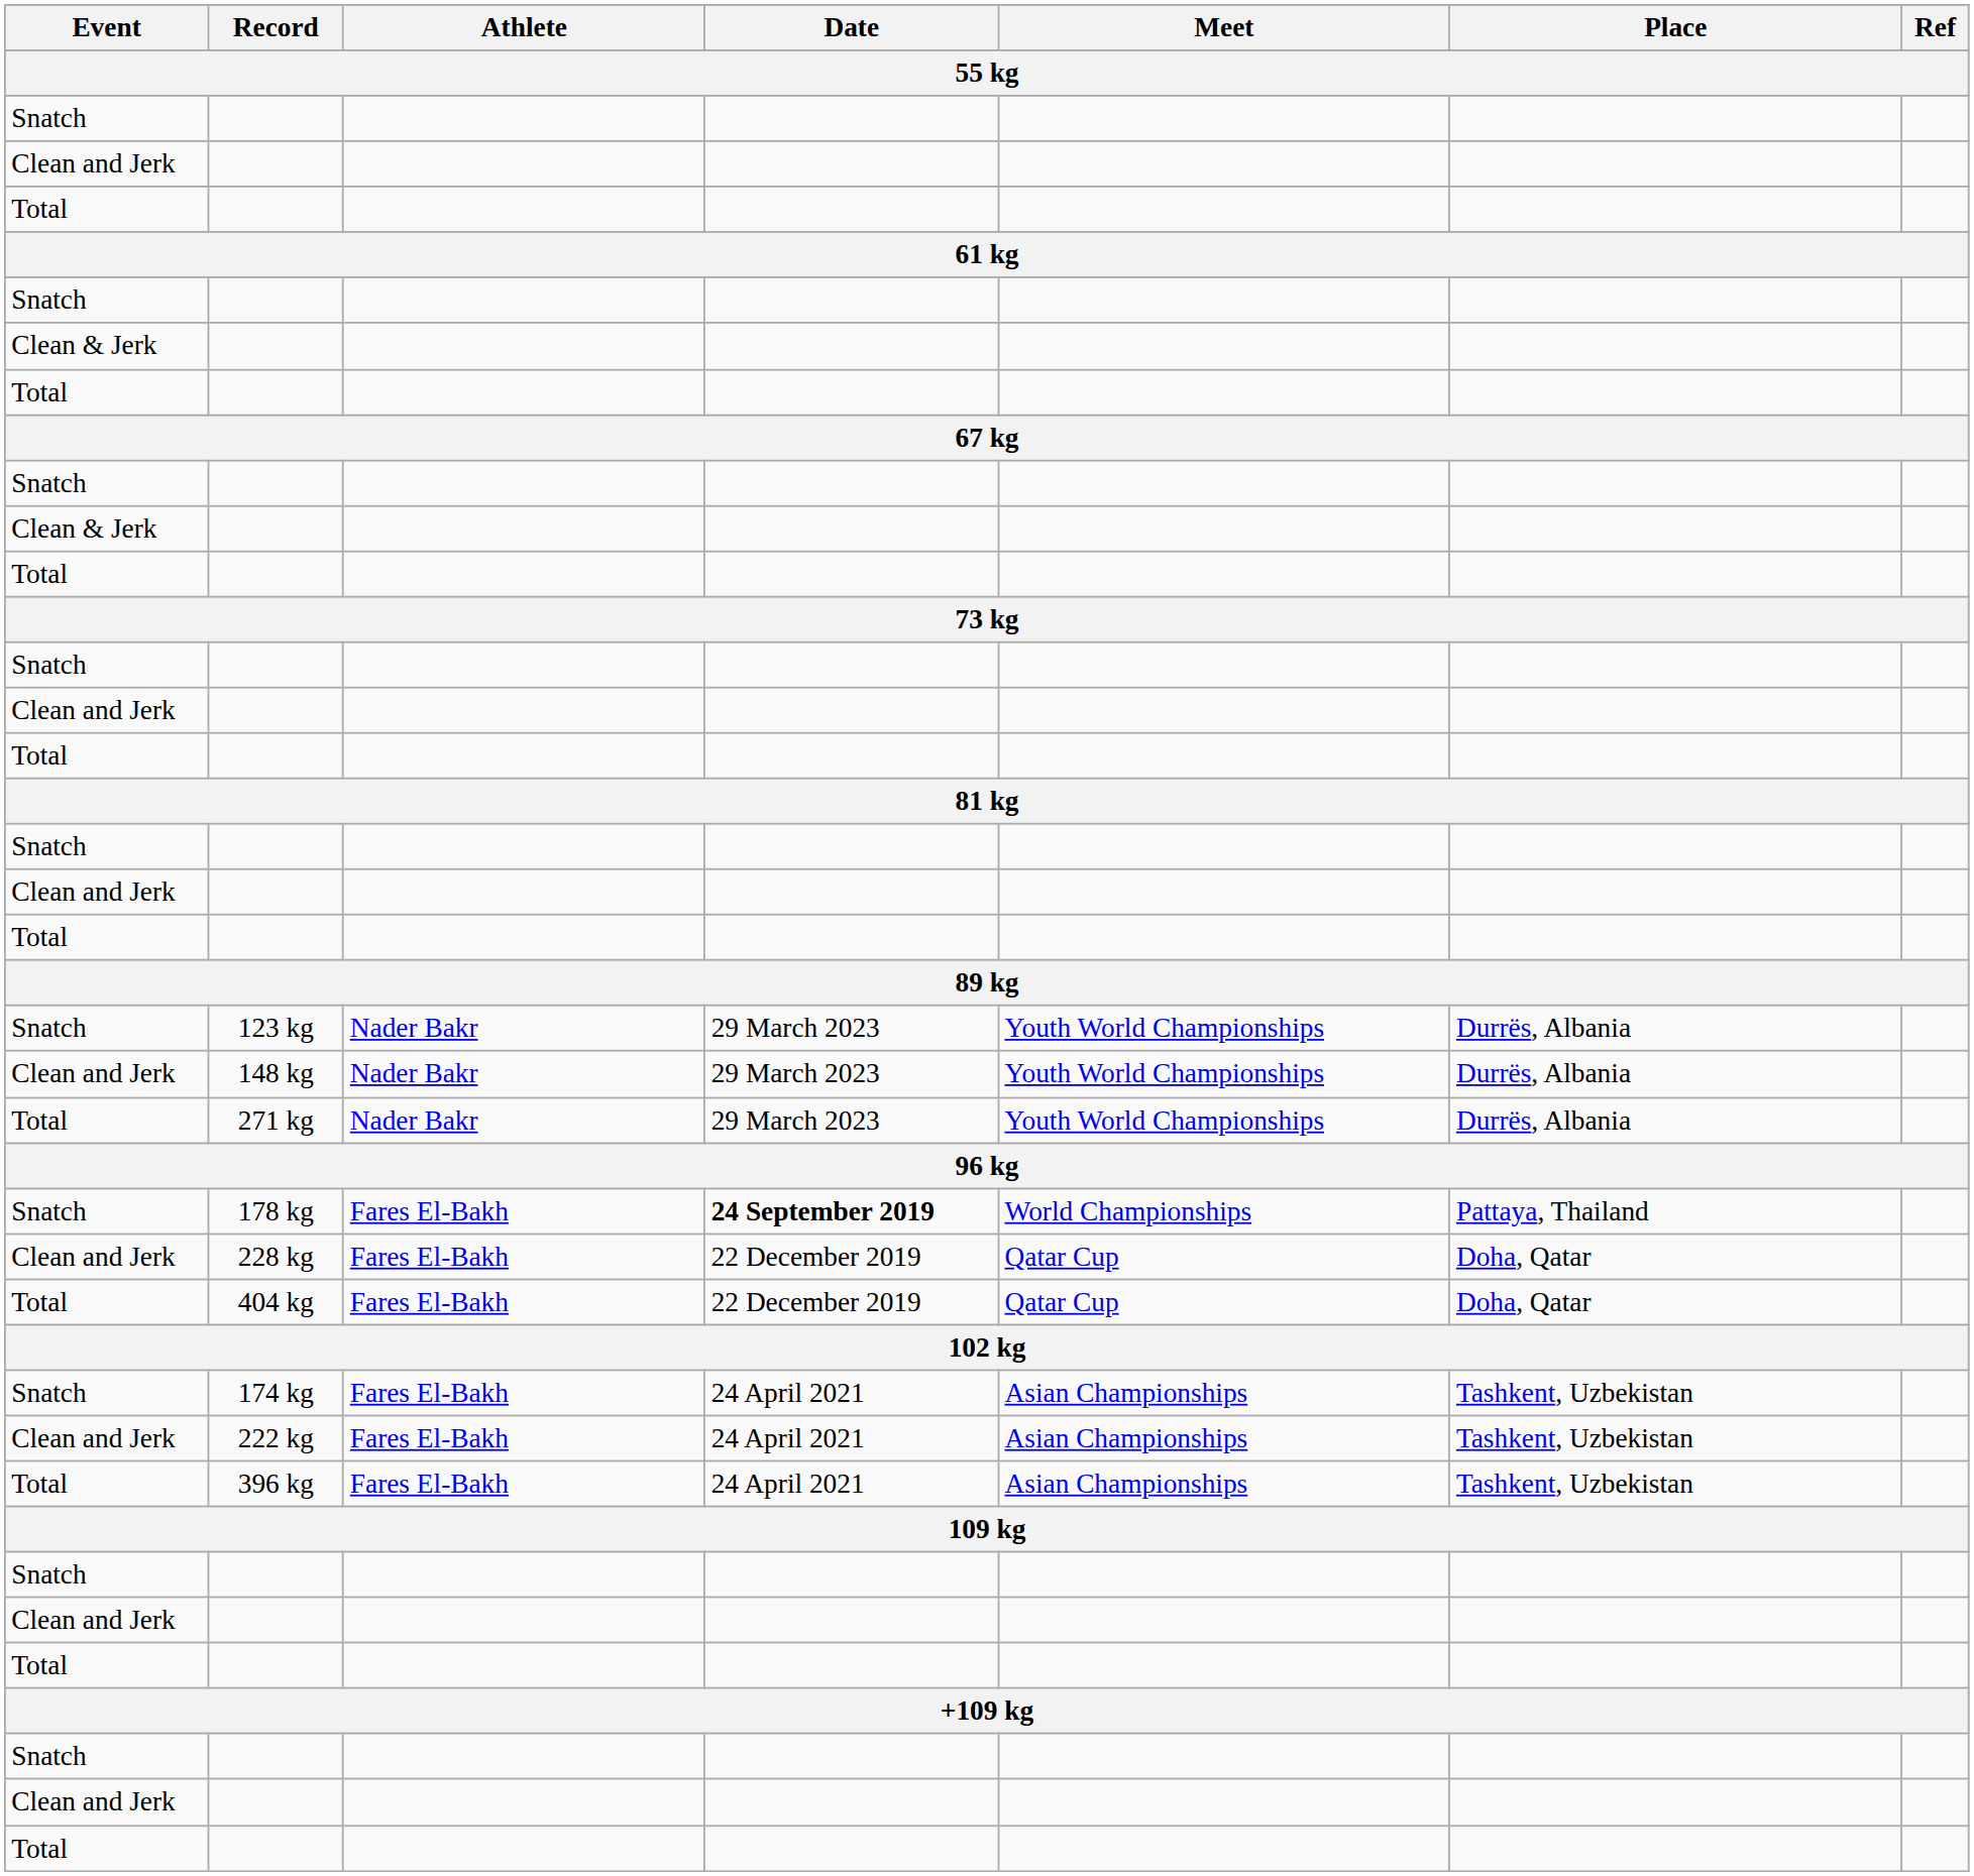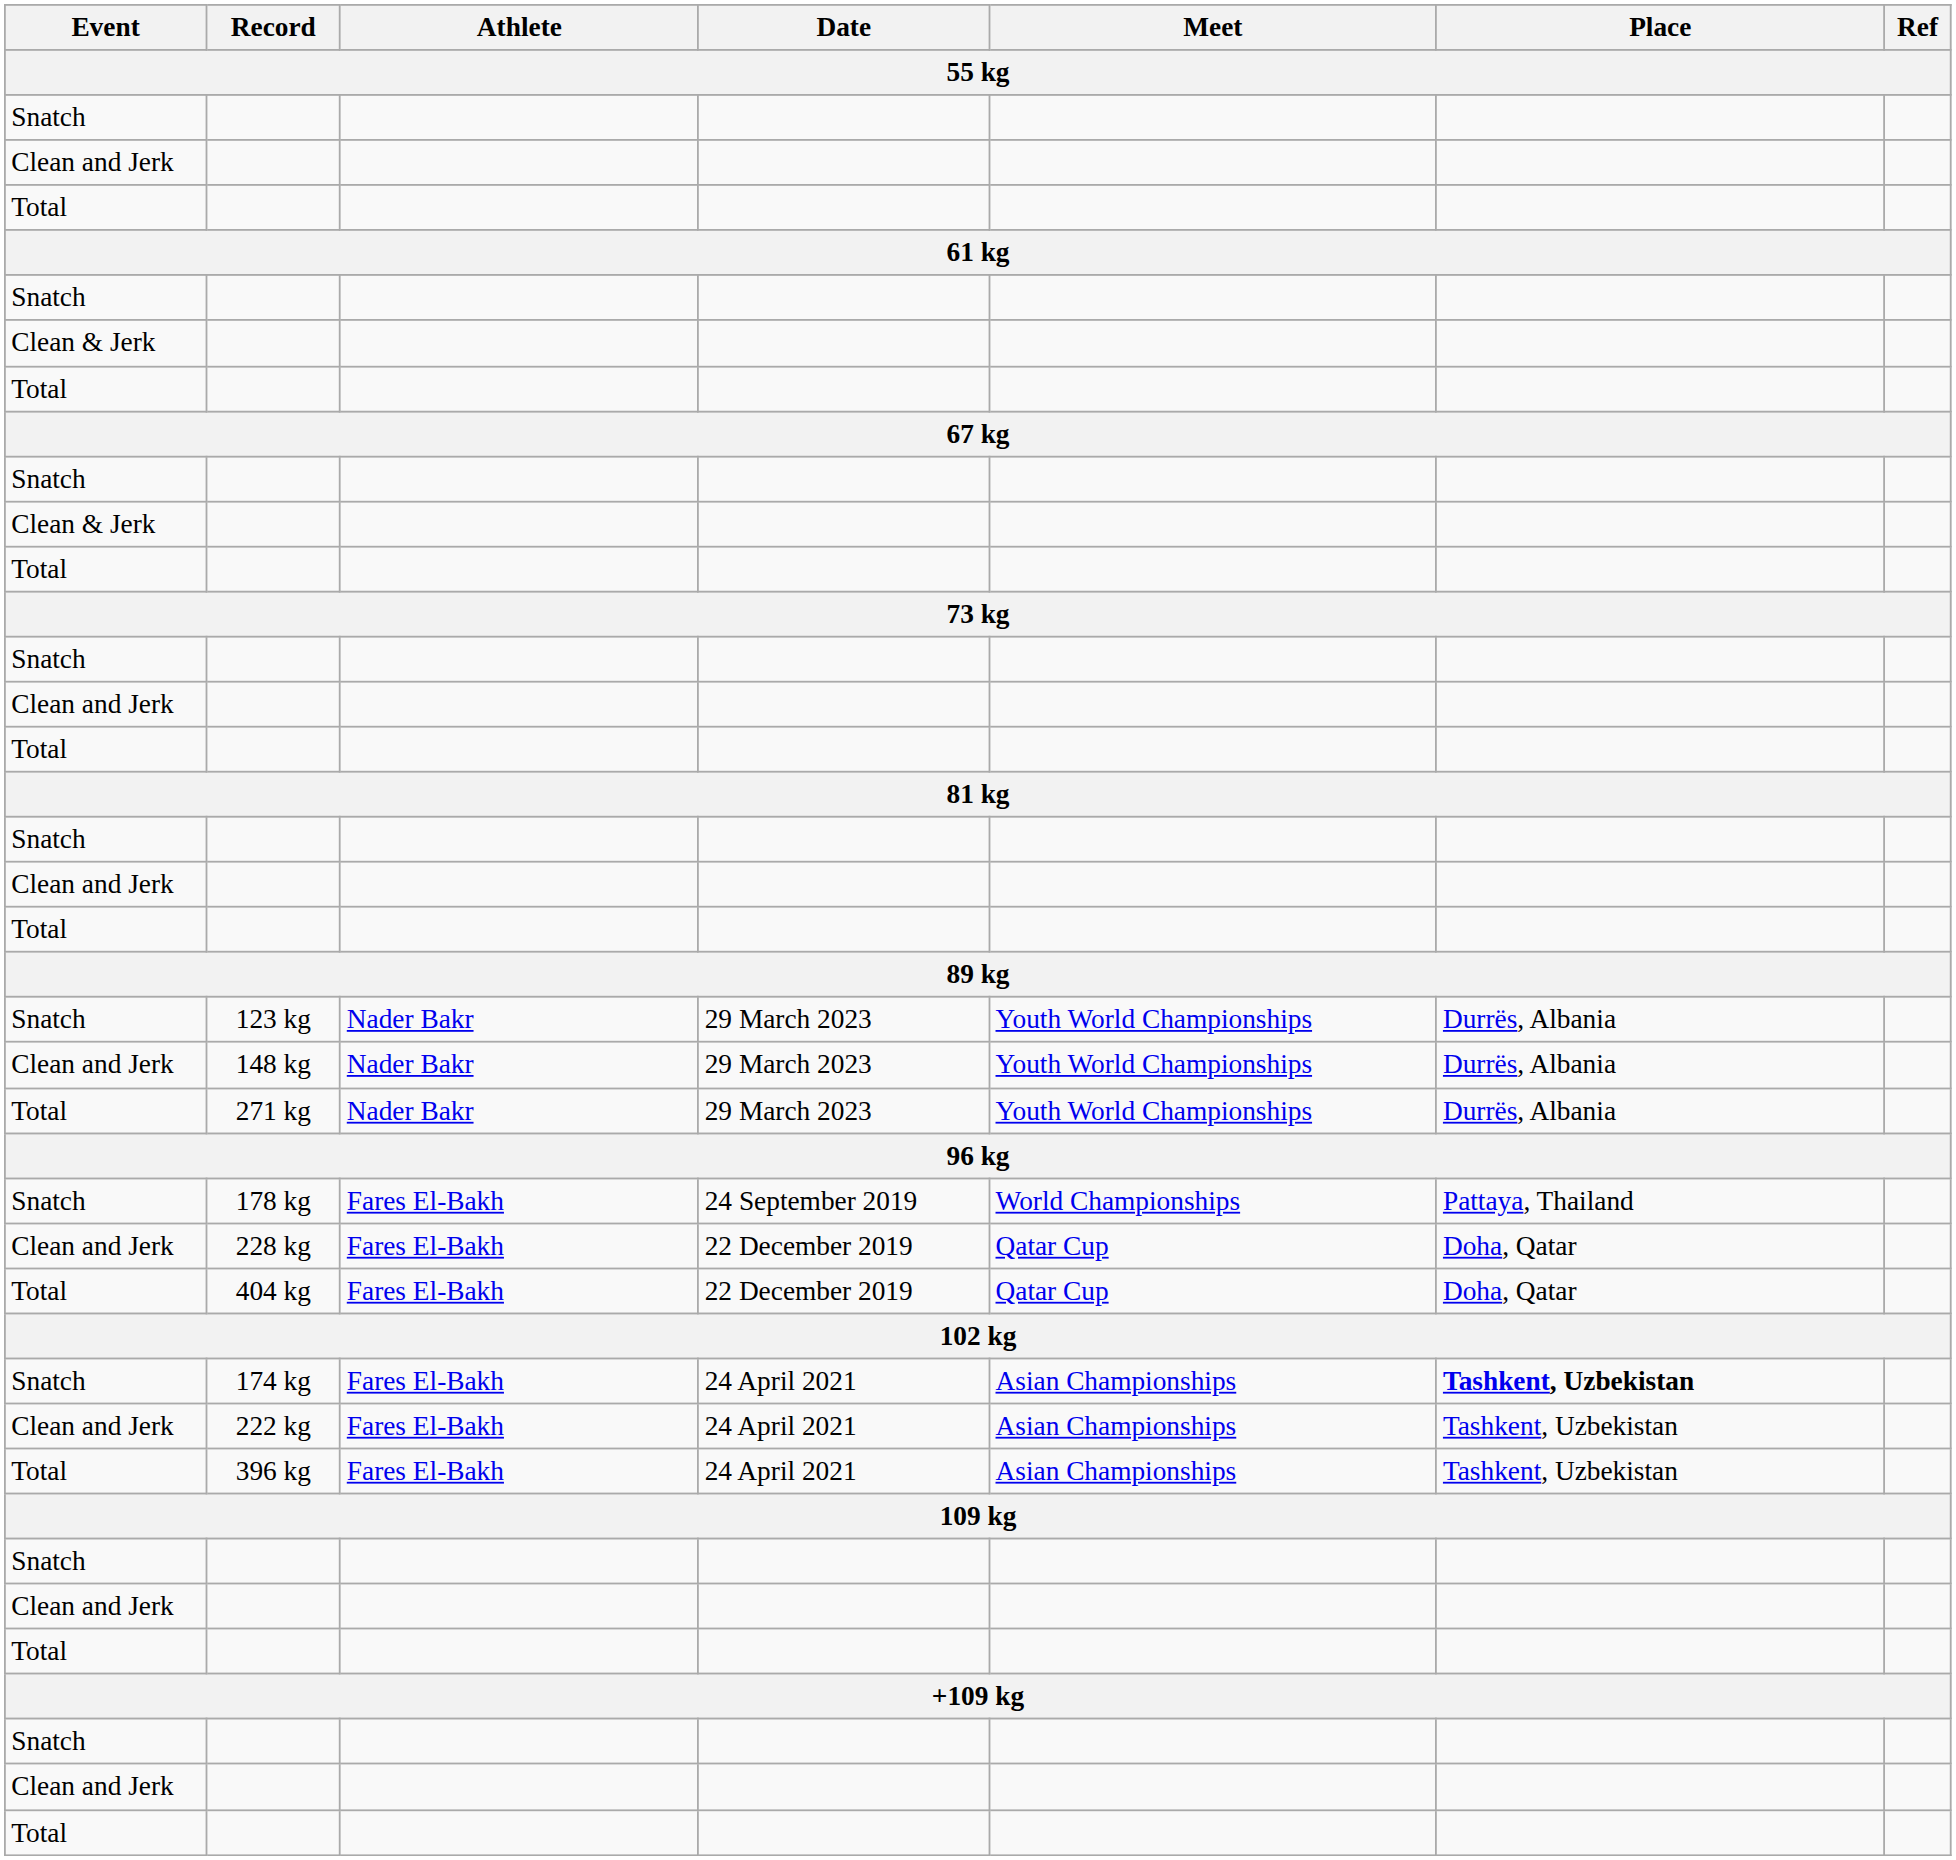178 kg | Date: bold -> normal
174 kg | Place: normal -> bold
